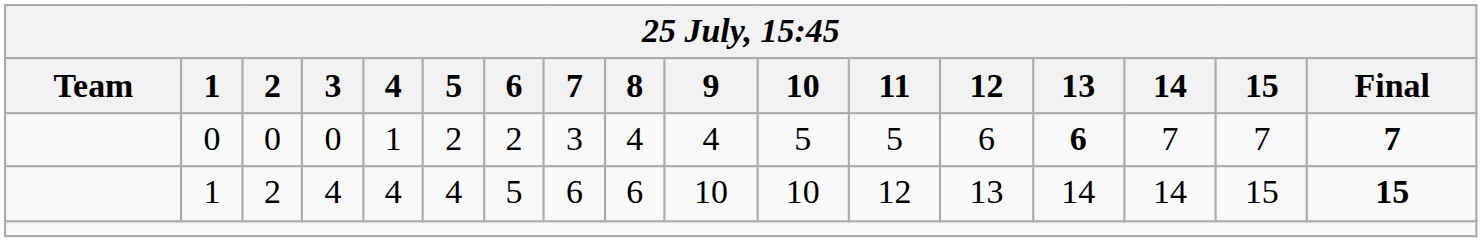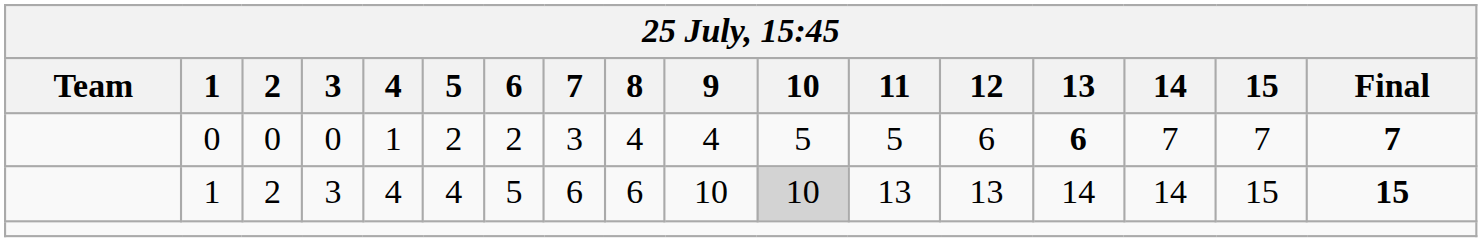row 4 | 3: 4 -> 3
row 4 | 10: no background -> lightgrey background
row 4 | 11: 12 -> 13
